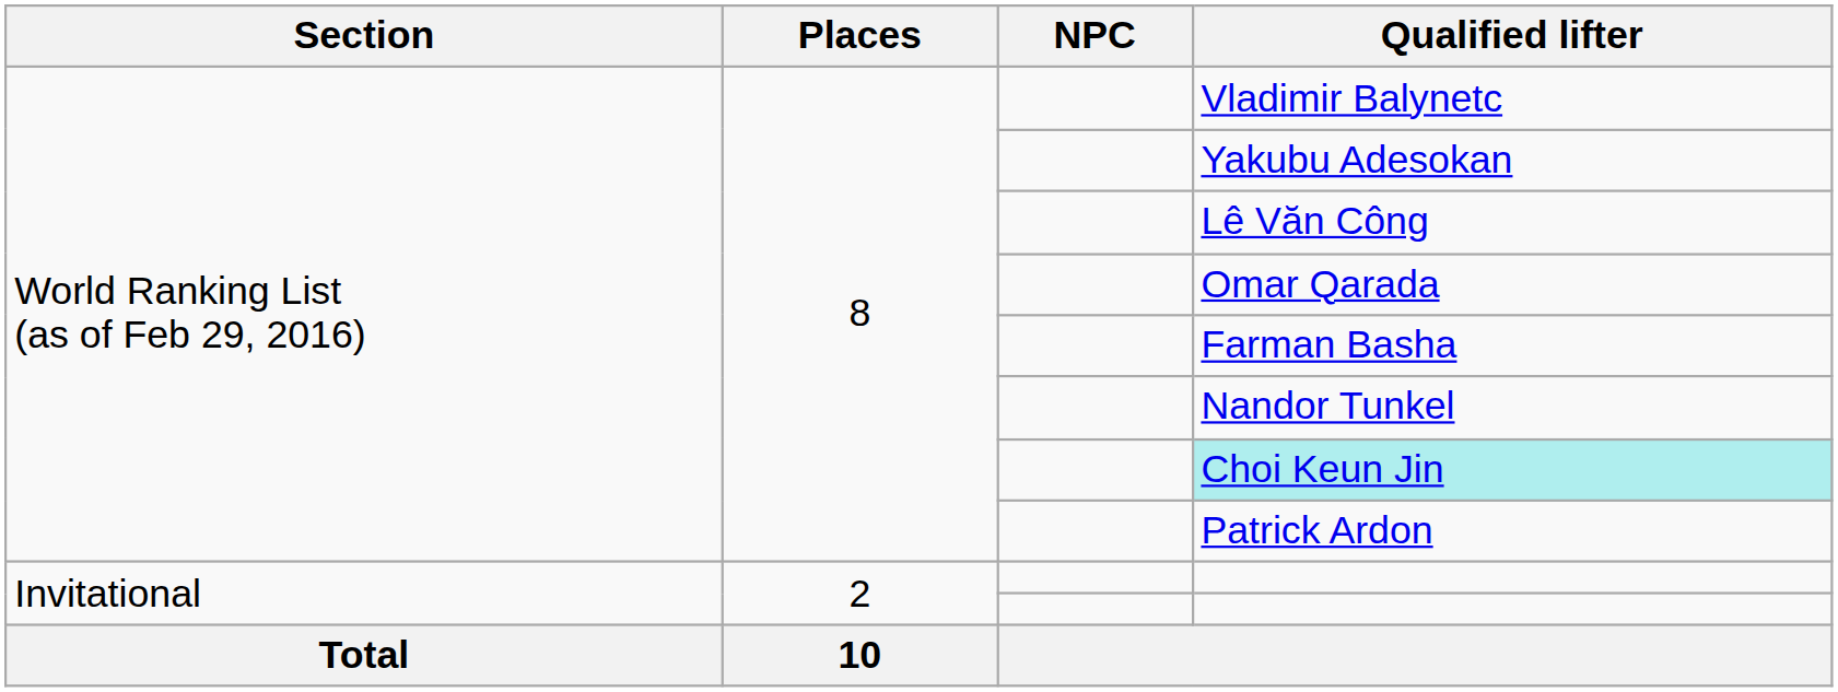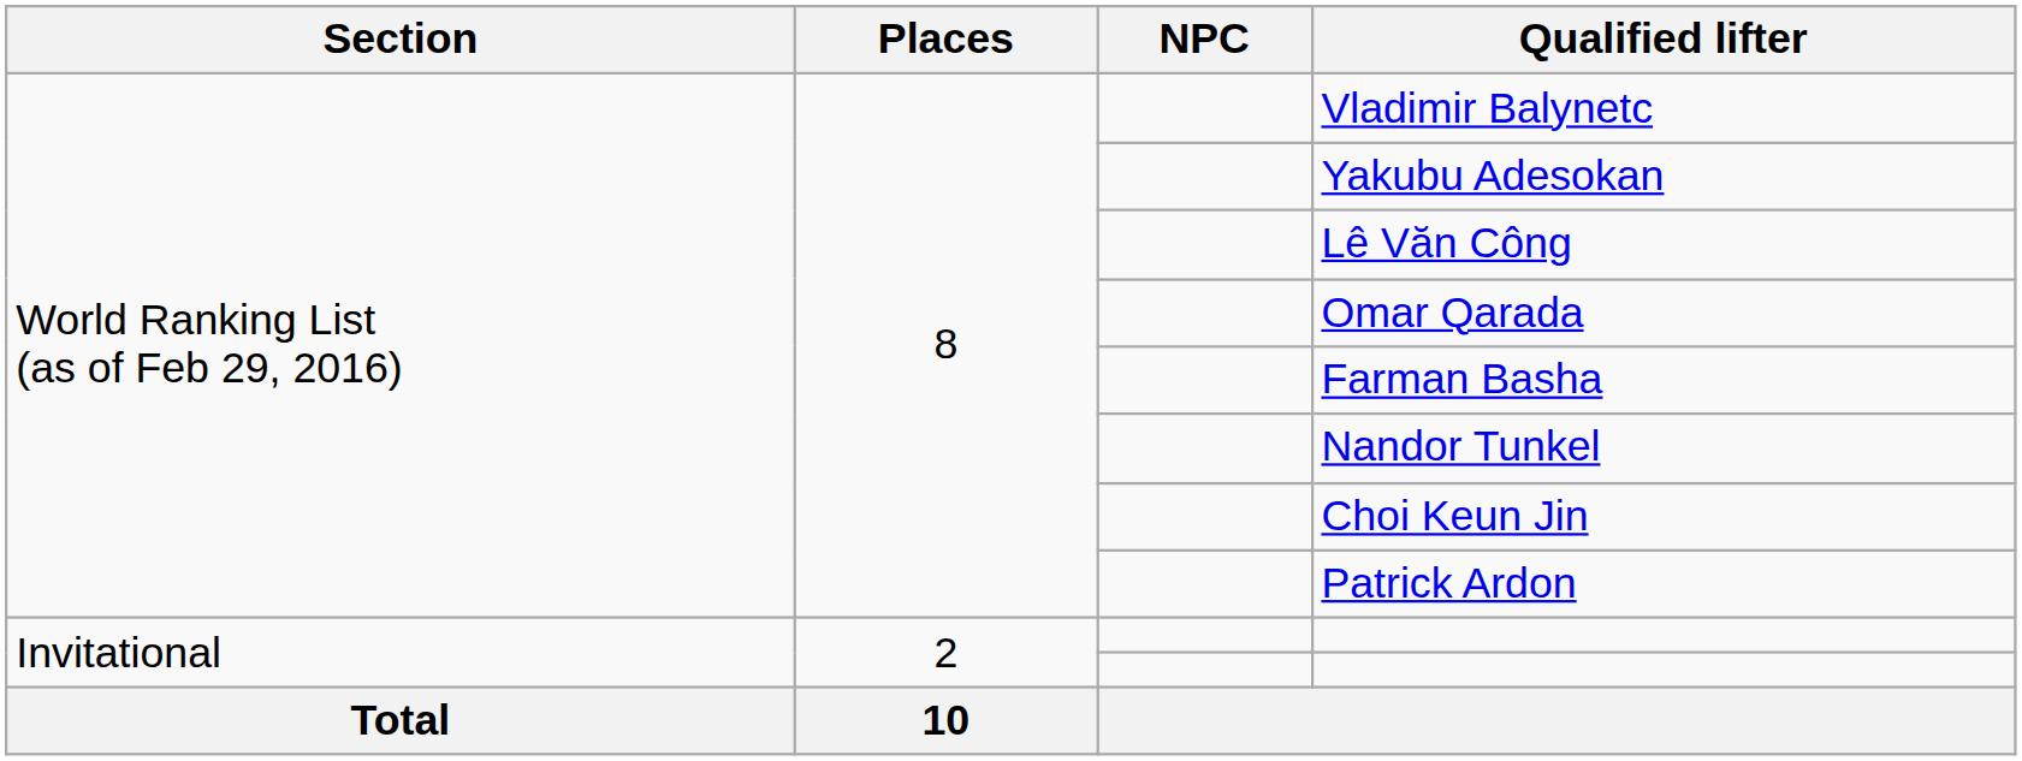Choi Keun Jin | Qualified lifter: paleturquoise background -> no background
